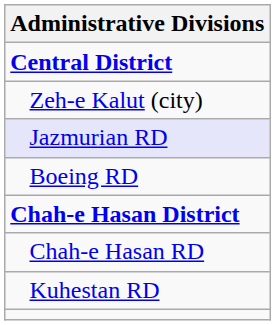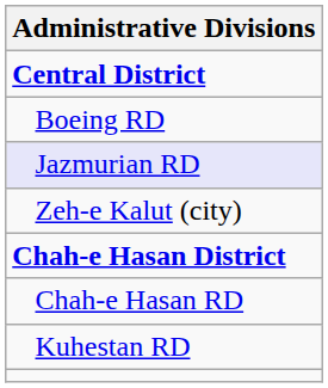row 3 | column 1: Zeh-e Kalut (city) -> Boeing RD
row 5 | column 1: Boeing RD -> Zeh-e Kalut (city)
